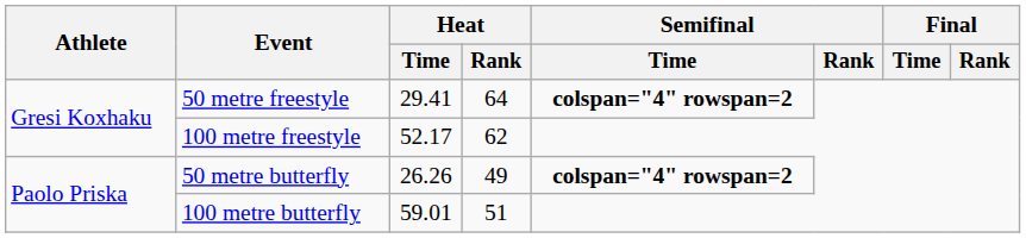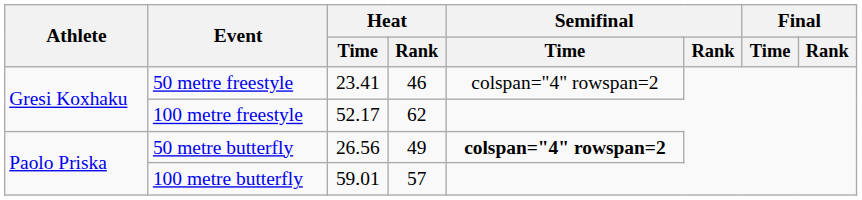50 metre freestyle | Heat / Time: 29.41 -> 23.41
50 metre freestyle | Heat / Rank: 64 -> 46
50 metre freestyle | Semifinal / Time: bold -> normal
50 metre butterfly | Heat / Time: 26.26 -> 26.56
100 metre butterfly | Heat / Rank: 51 -> 57
